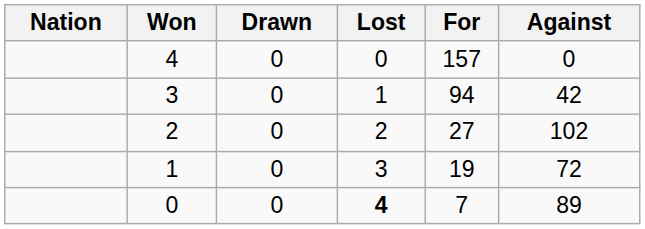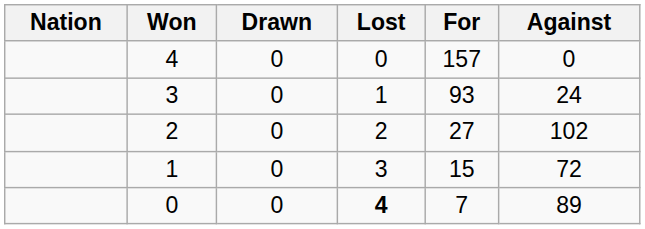row 3 | For: 94 -> 93
row 3 | Against: 42 -> 24
row 5 | For: 19 -> 15
